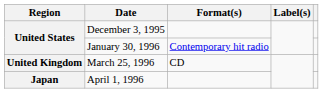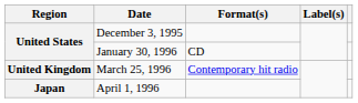January 30, 1996 | Format(s): Contemporary hit radio -> CD
March 25, 1996 | Format(s): CD -> Contemporary hit radio
